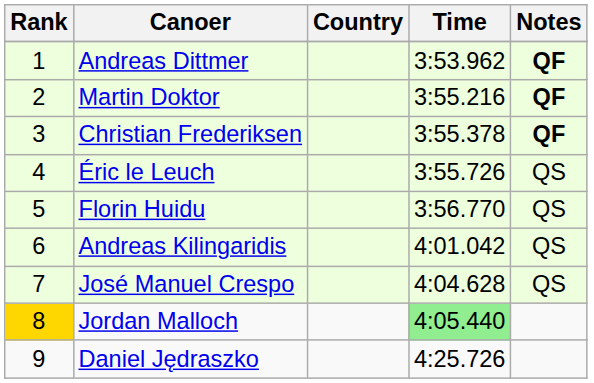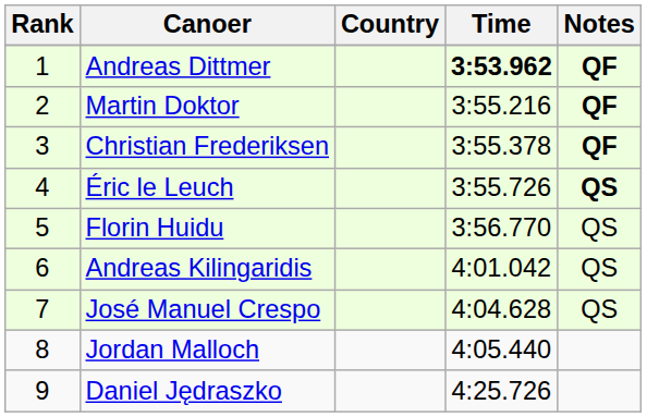Andreas Dittmer | Time: normal -> bold
Éric le Leuch | Notes: normal -> bold
Jordan Malloch | Rank: gold background -> no background
Jordan Malloch | Time: lightgreen background -> no background
